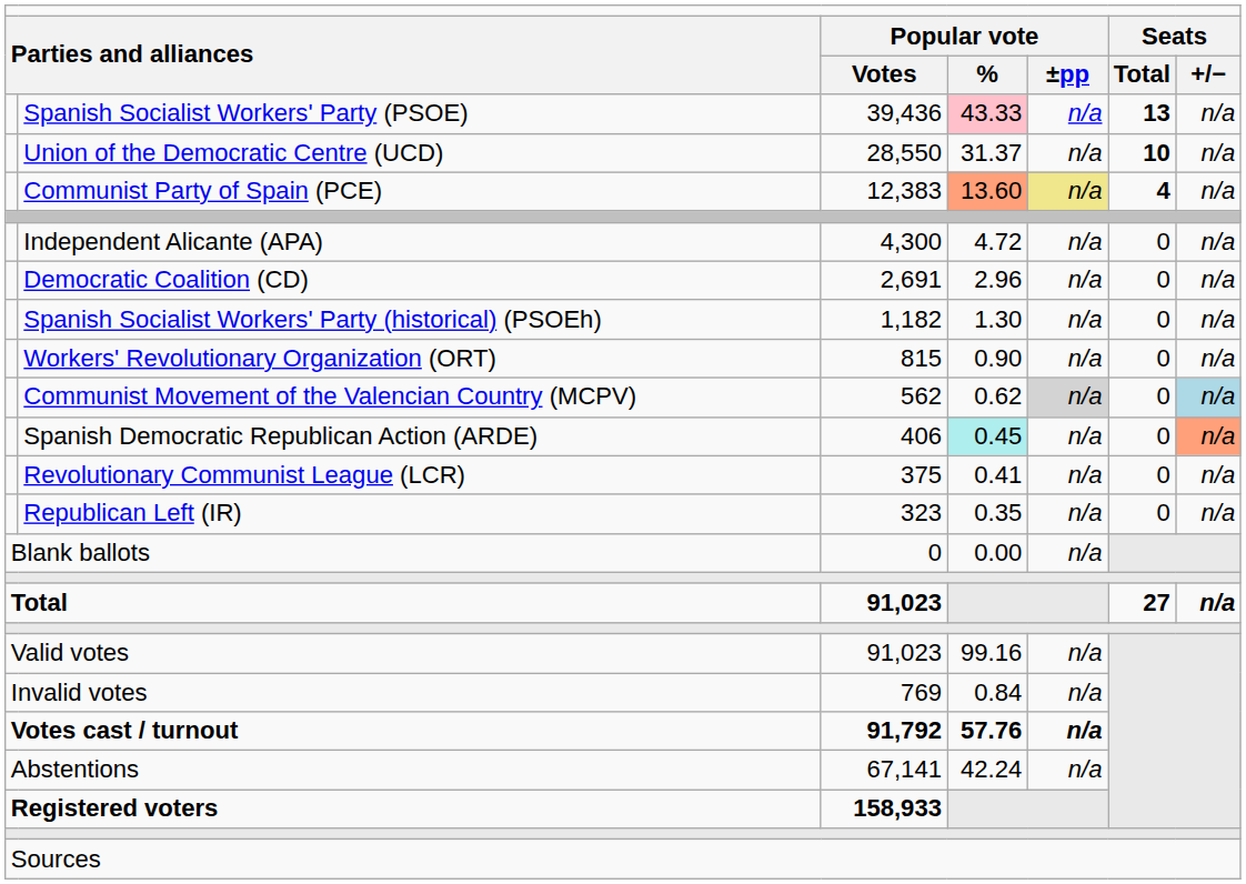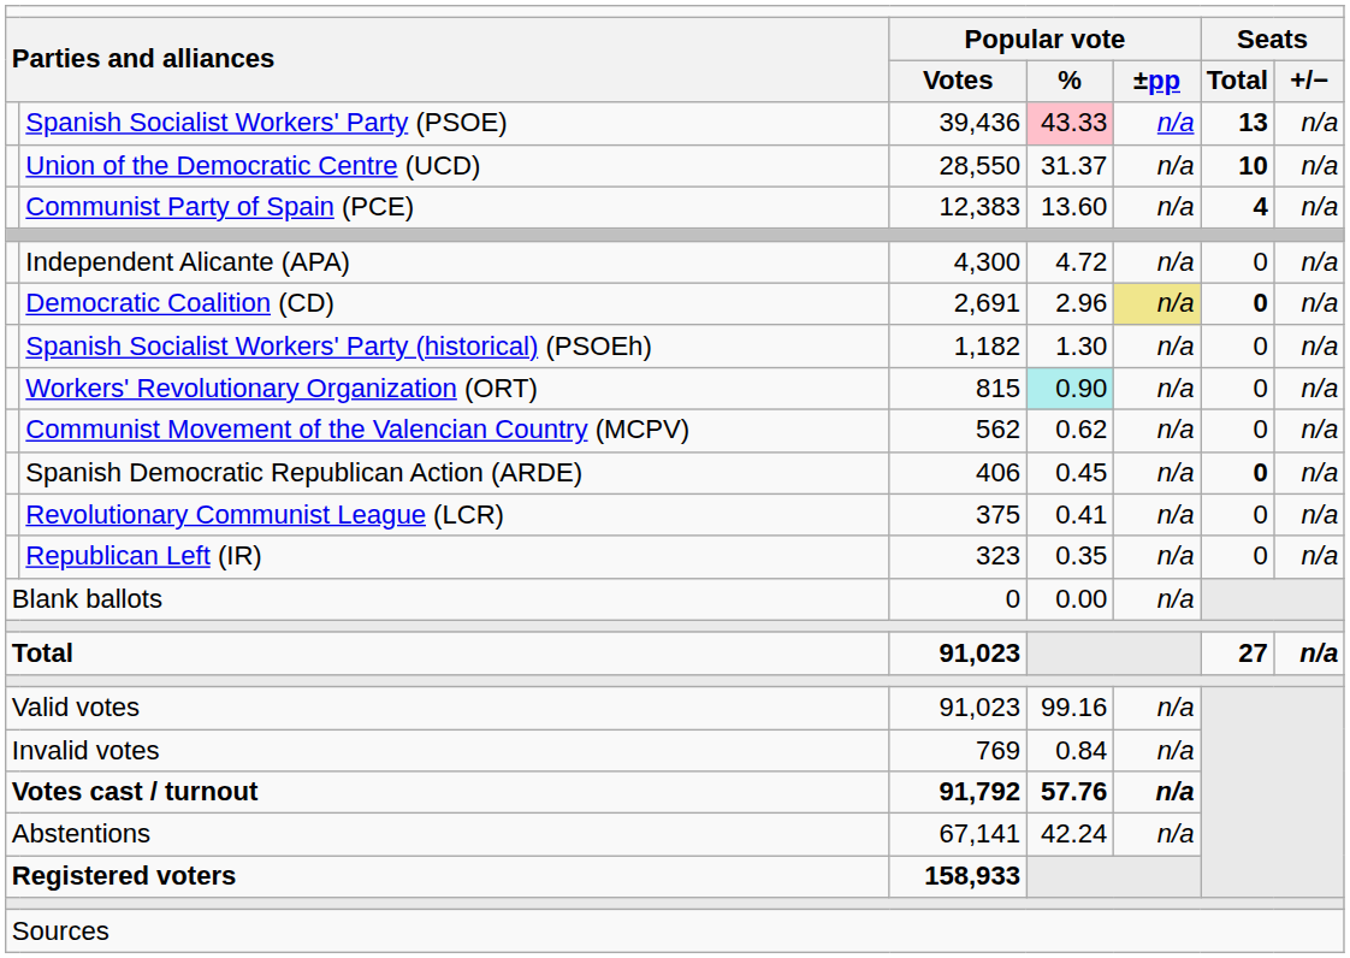Communist Party of Spain (PCE) | column 4: lightsalmon background -> no background
Communist Party of Spain (PCE) | column 5: khaki background -> no background
Democratic Coalition (CD) | column 5: no background -> khaki background
Democratic Coalition (CD) | column 6: normal -> bold
Workers' Revolutionary Organization (ORT) | column 4: no background -> paleturquoise background
Communist Movement of the Valencian Country (MCPV) | column 5: lightgrey background -> no background
Communist Movement of the Valencian Country (MCPV) | column 7: lightblue background -> no background
Spanish Democratic Republican Action (ARDE) | column 4: paleturquoise background -> no background
Spanish Democratic Republican Action (ARDE) | column 6: normal -> bold
Spanish Democratic Republican Action (ARDE) | column 7: lightsalmon background -> no background
